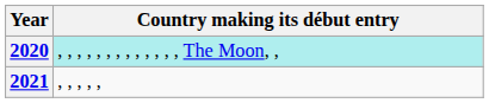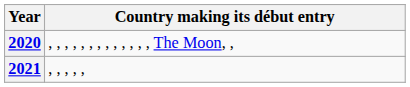2020 | Country making its début entry: paleturquoise background -> no background
